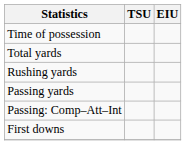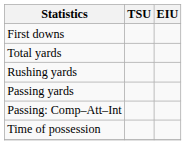rows swapped: First downs <-> Time of possession
